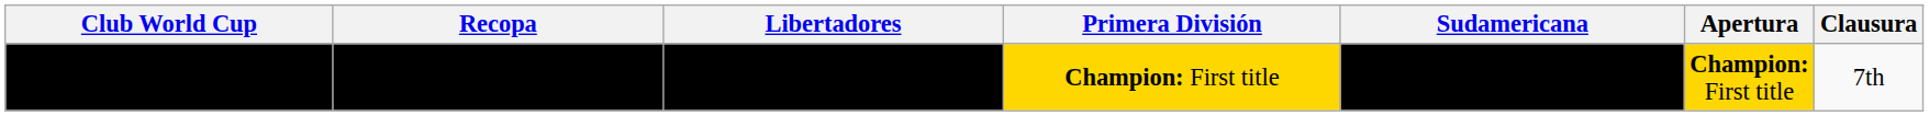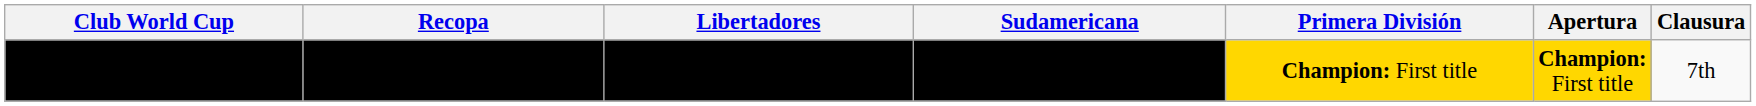columns swapped: Sudamericana <-> Primera División
